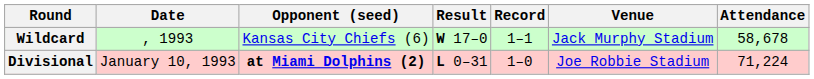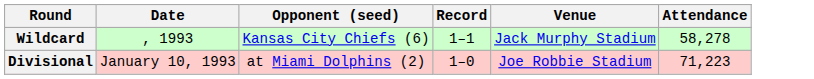- column: Result | W 17–0 | L 0–31
Wildcard | Attendance: 58,678 -> 58,278
Divisional | Opponent (seed): bold -> normal
Divisional | Attendance: 71,224 -> 71,223
